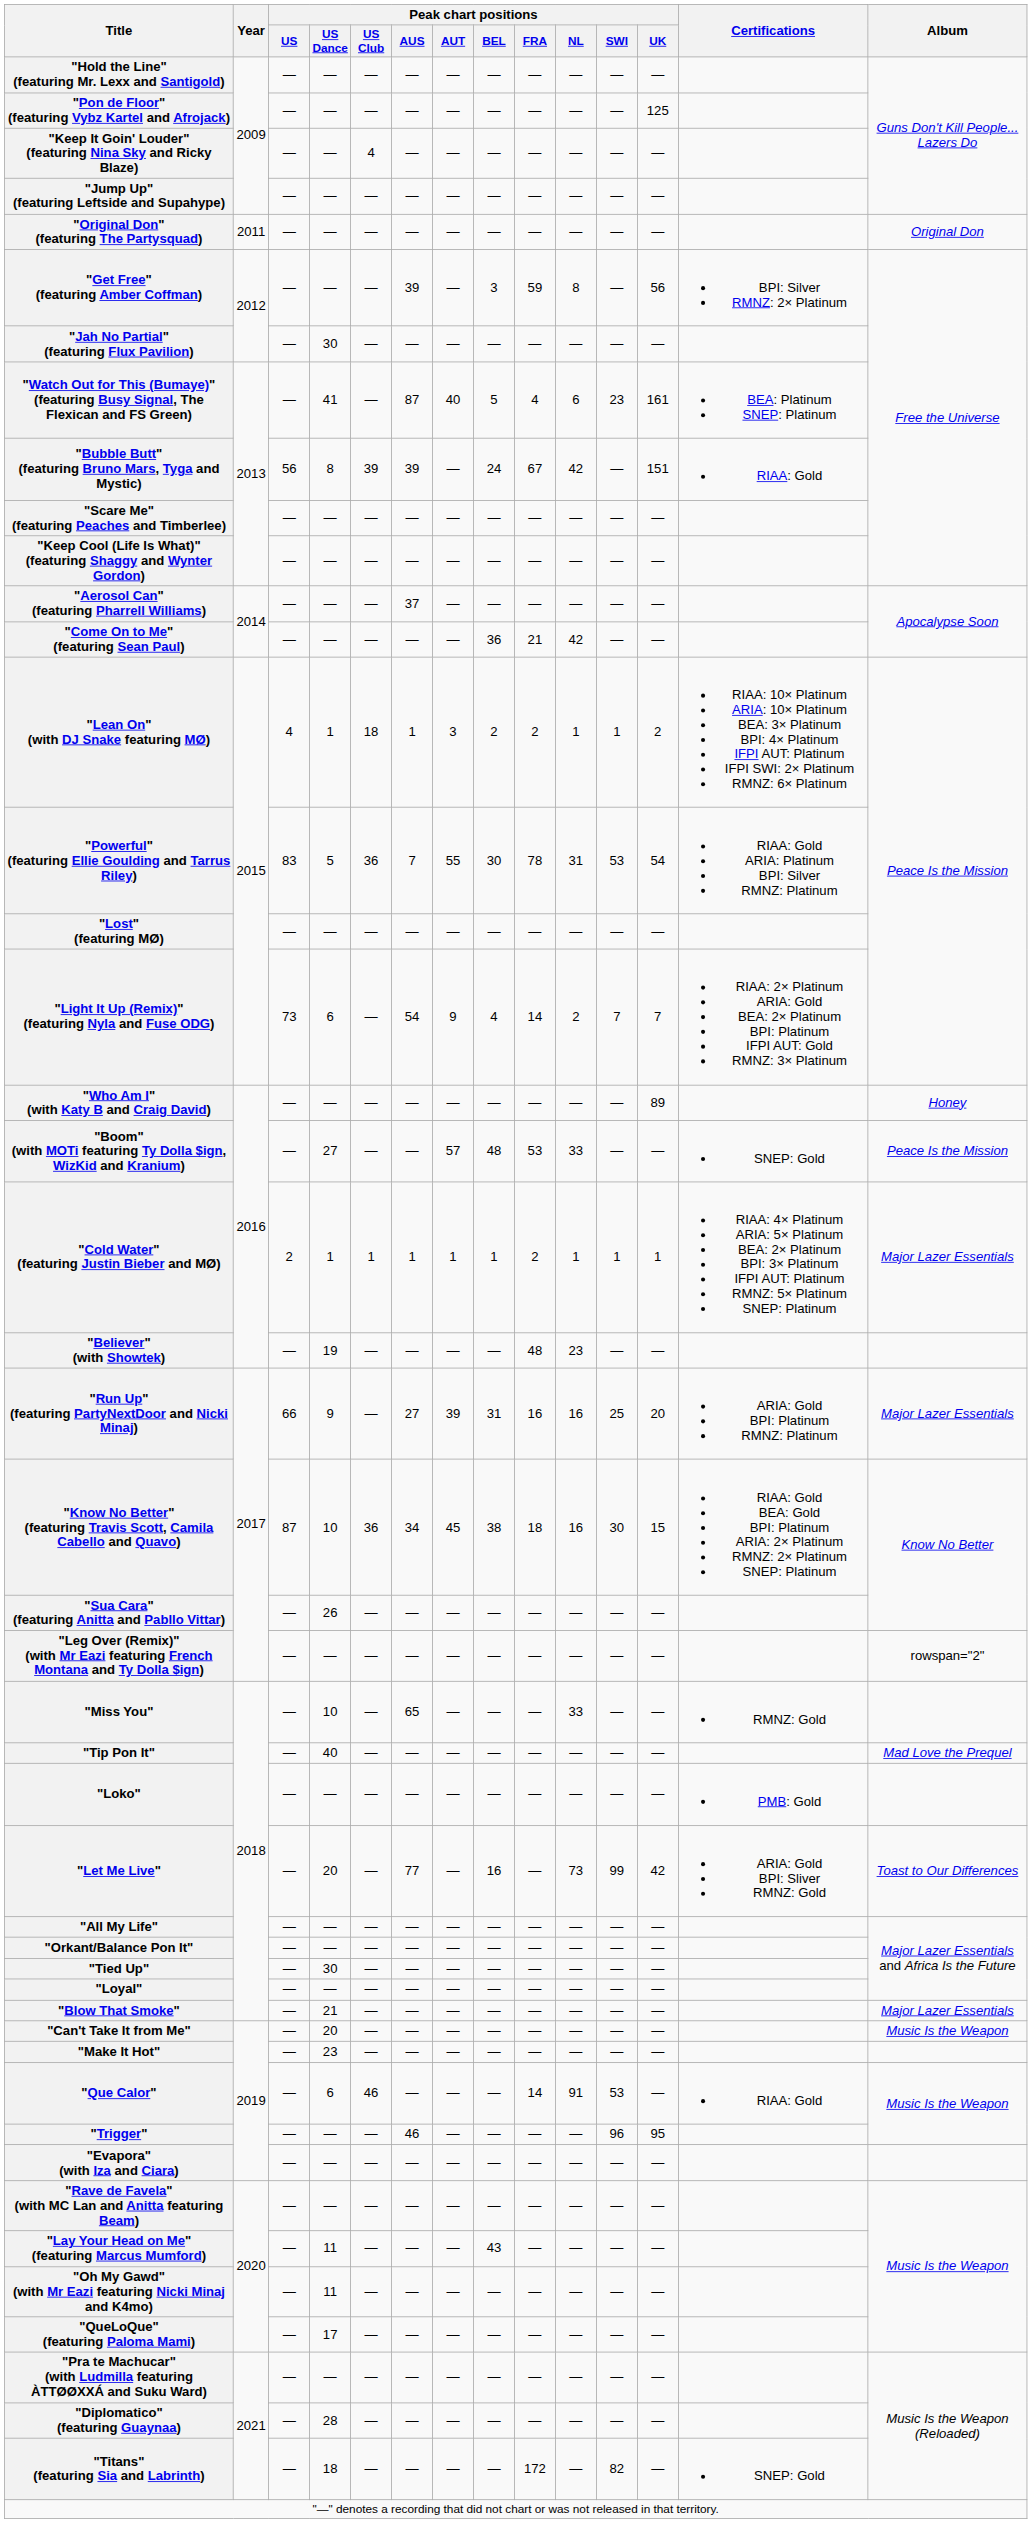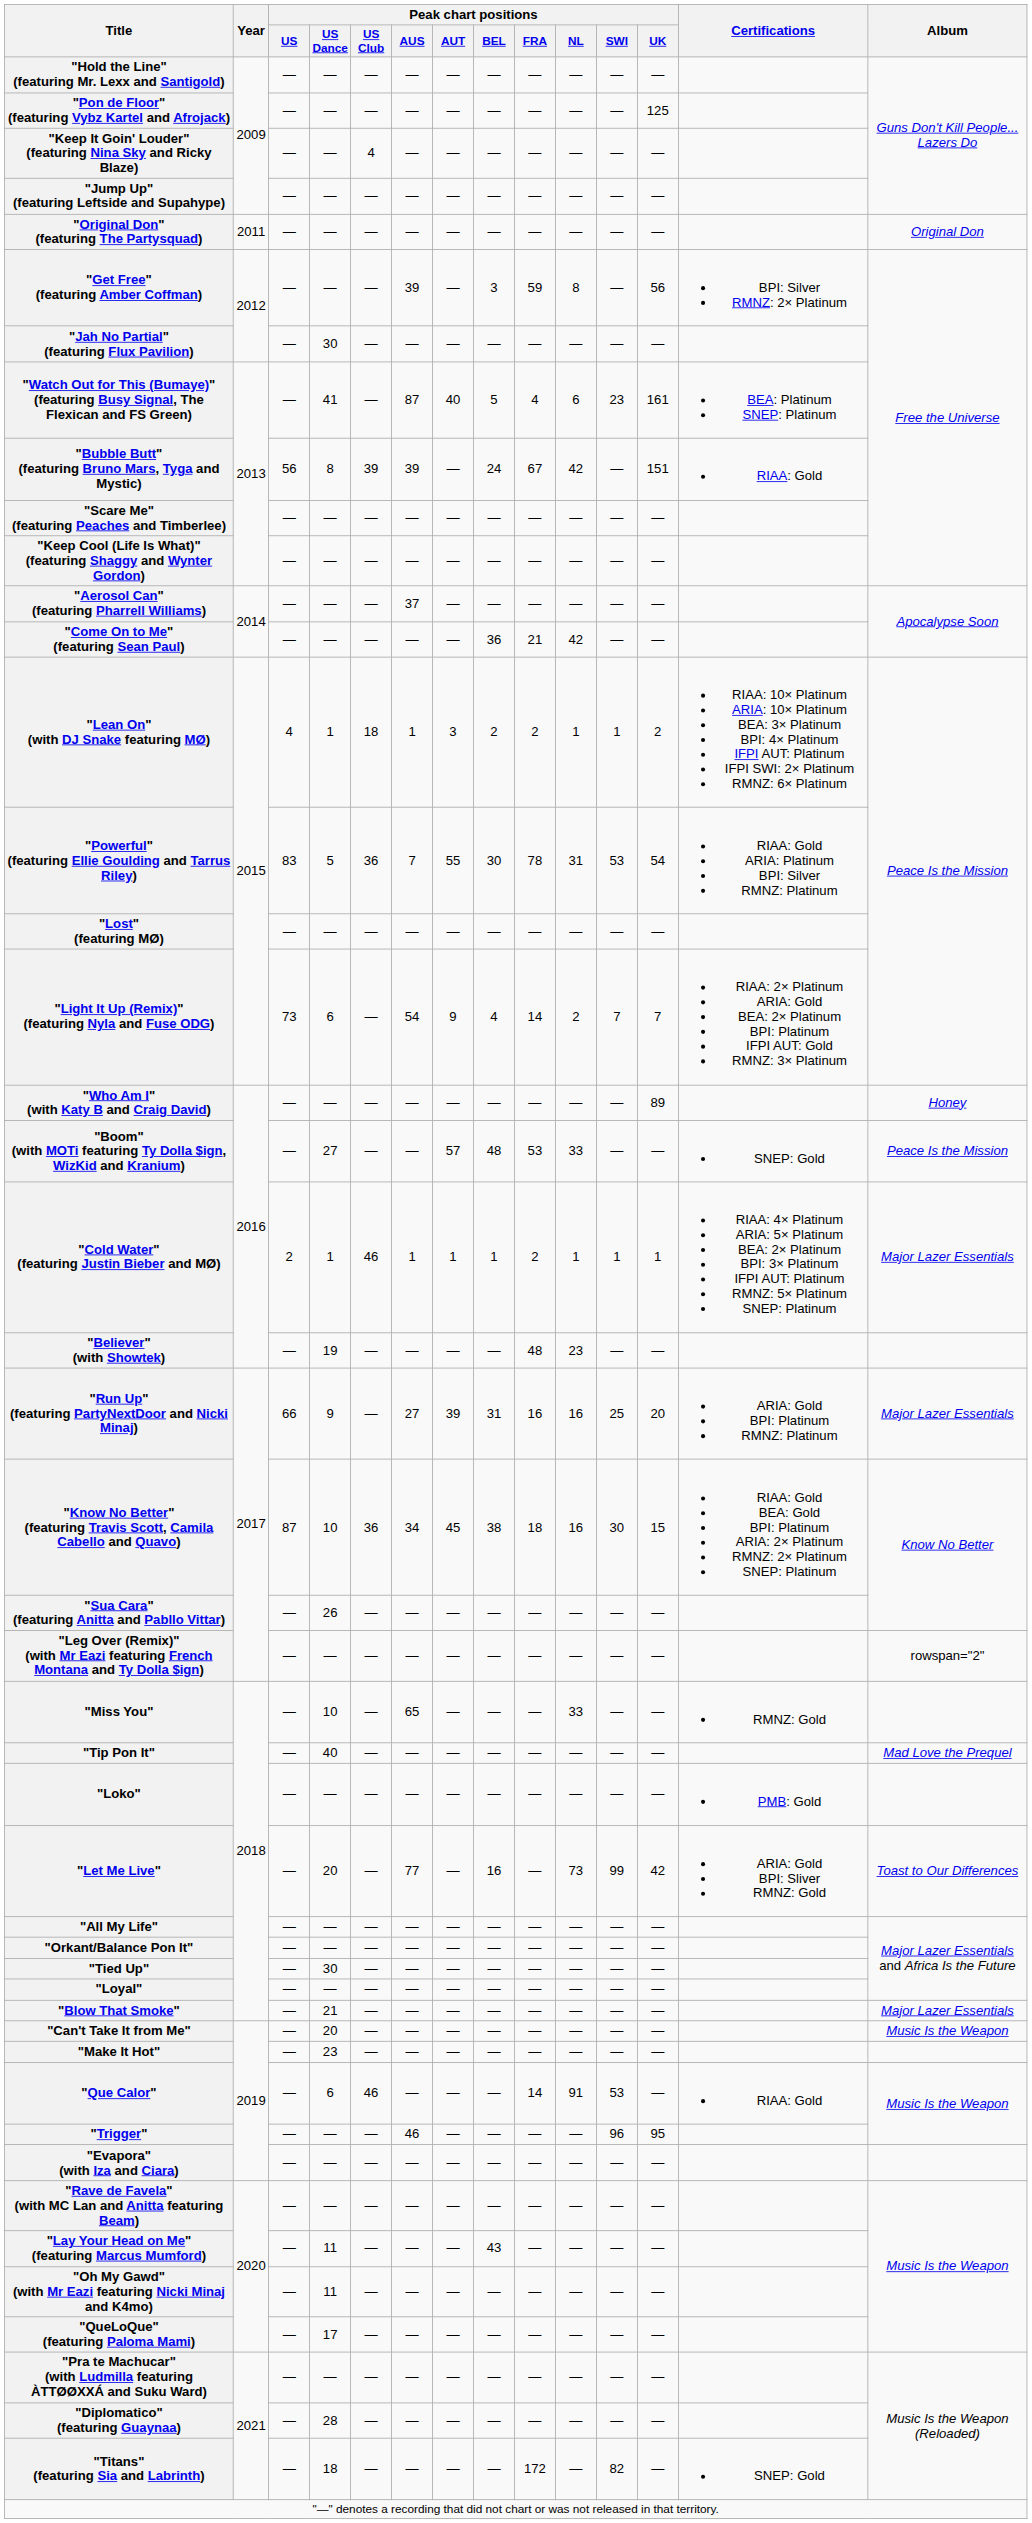"Cold Water" (featuring Justin Bieber and MØ) | Peak chart positions / US Club: 1 -> 46
